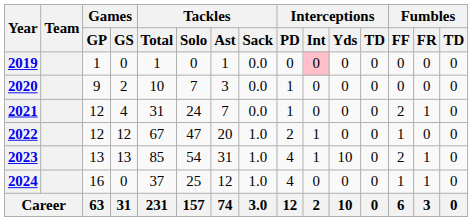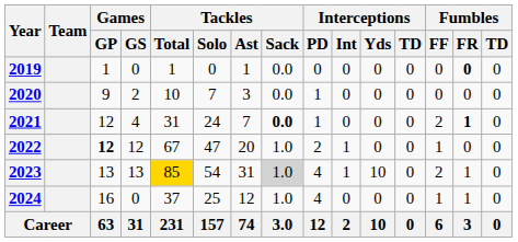2019 | Interceptions / Int: pink background -> no background
2019 | Fumbles / FR: normal -> bold
2021 | Tackles / Sack: normal -> bold
2021 | Fumbles / FR: normal -> bold
2022 | Games / GP: normal -> bold
2023 | Tackles / Total: no background -> gold background
2023 | Tackles / Sack: no background -> lightgrey background
